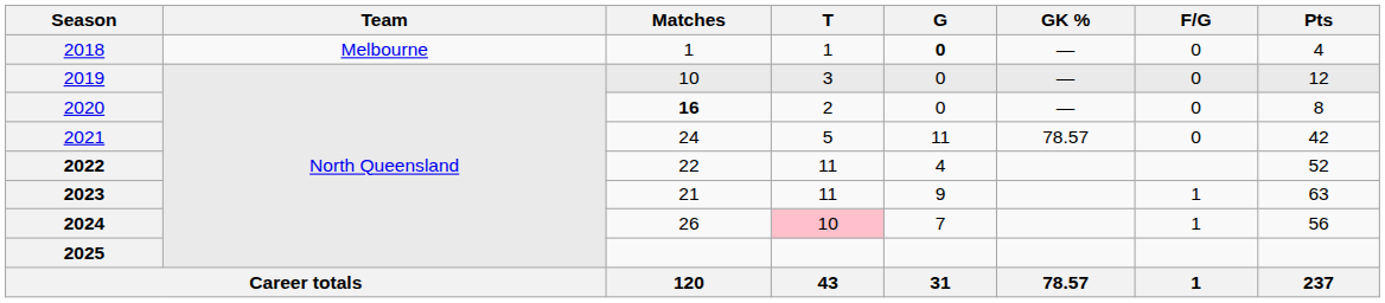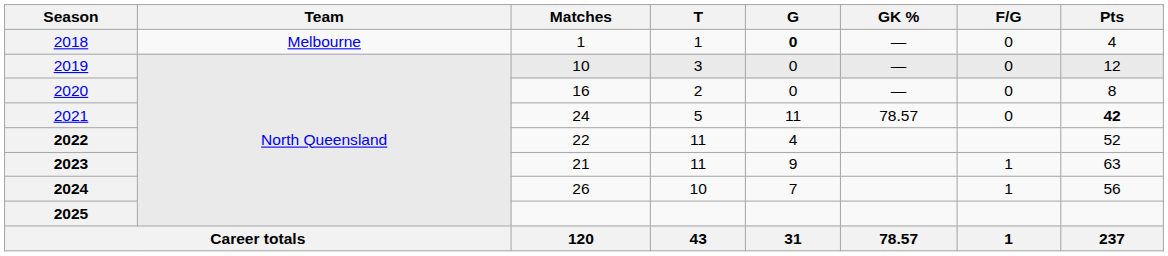2020 | Matches: bold -> normal
2021 | Pts: normal -> bold
2024 | T: pink background -> no background
